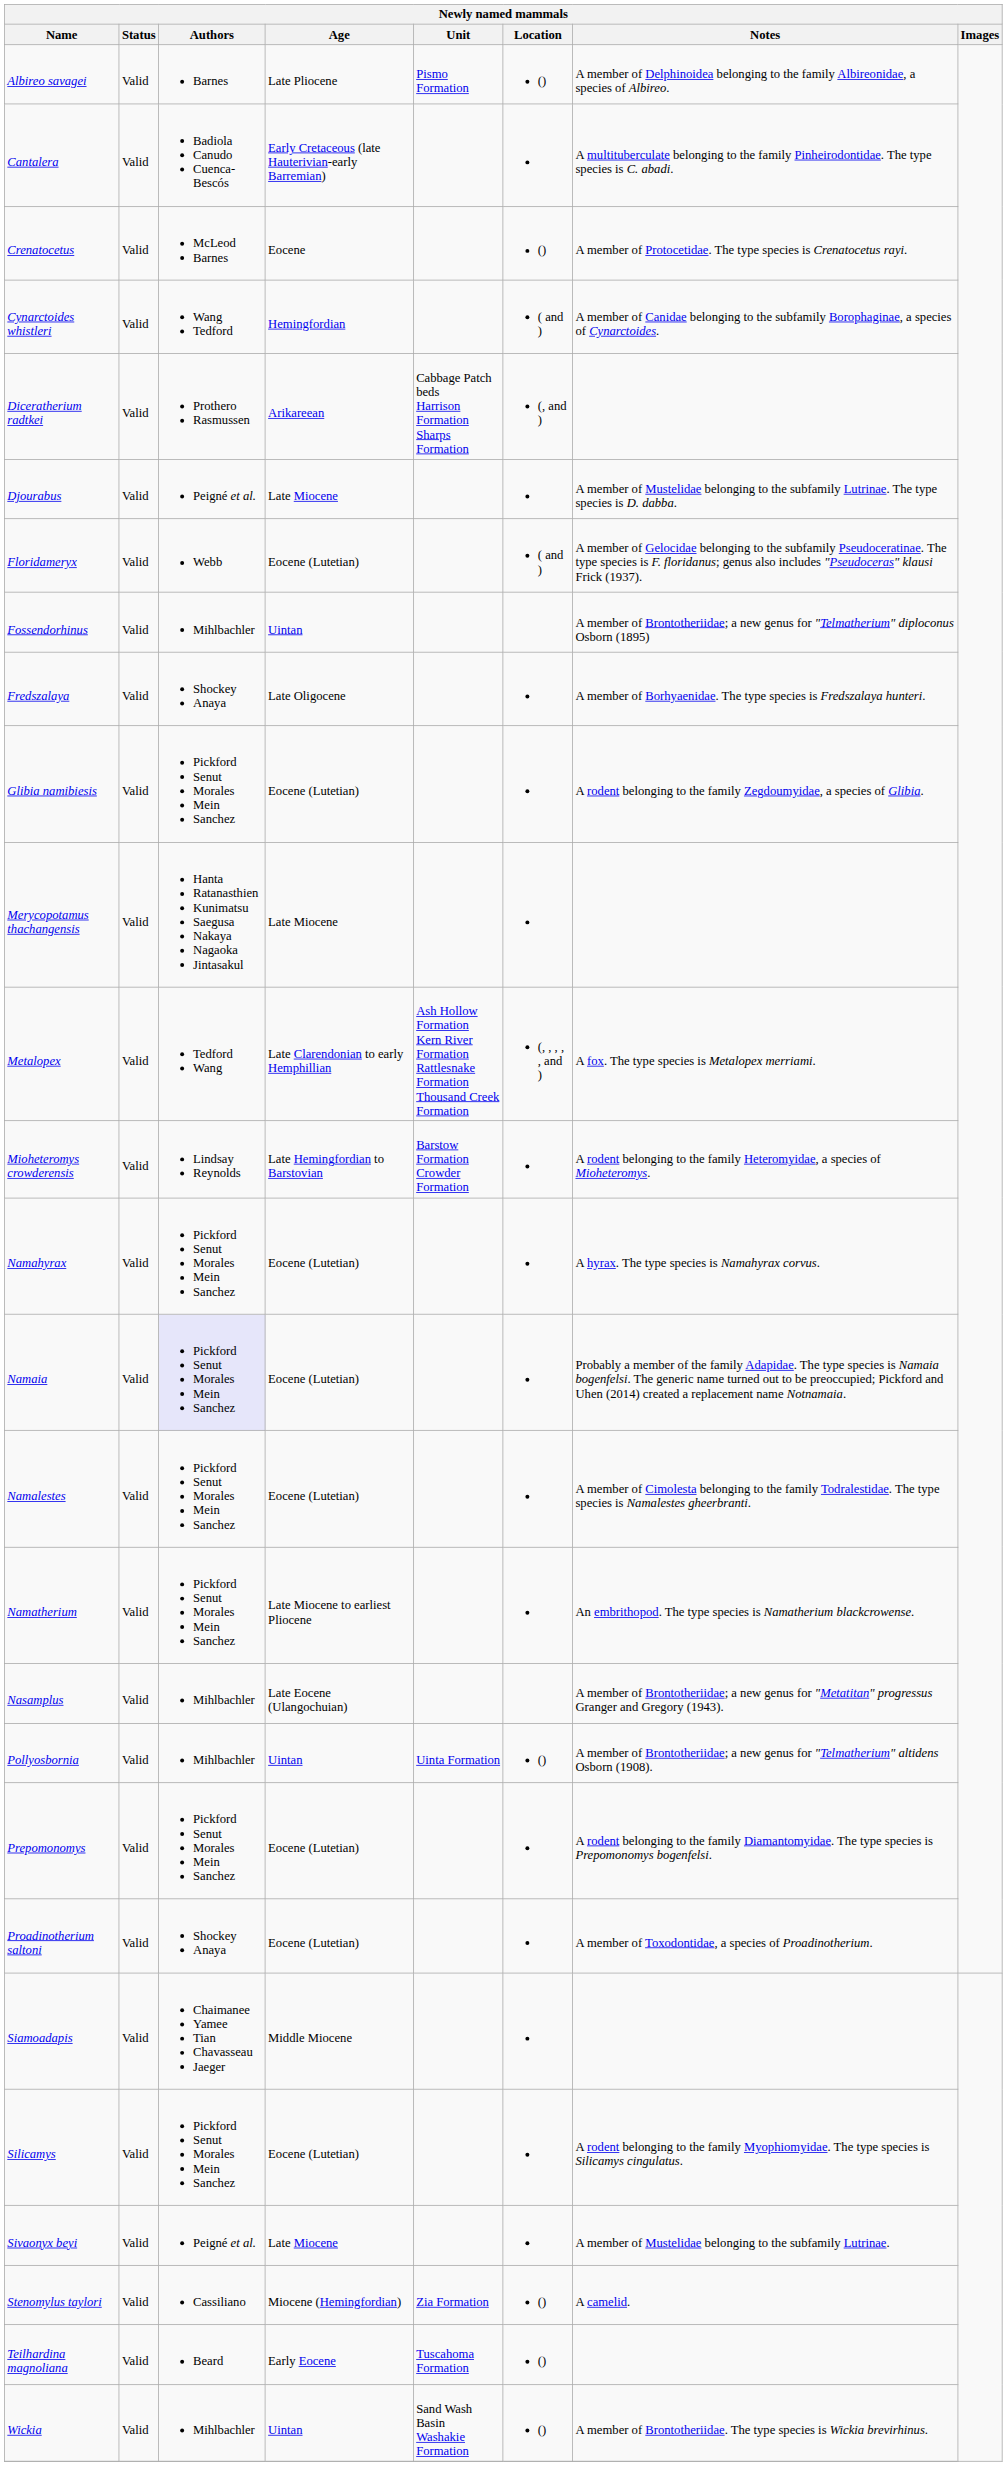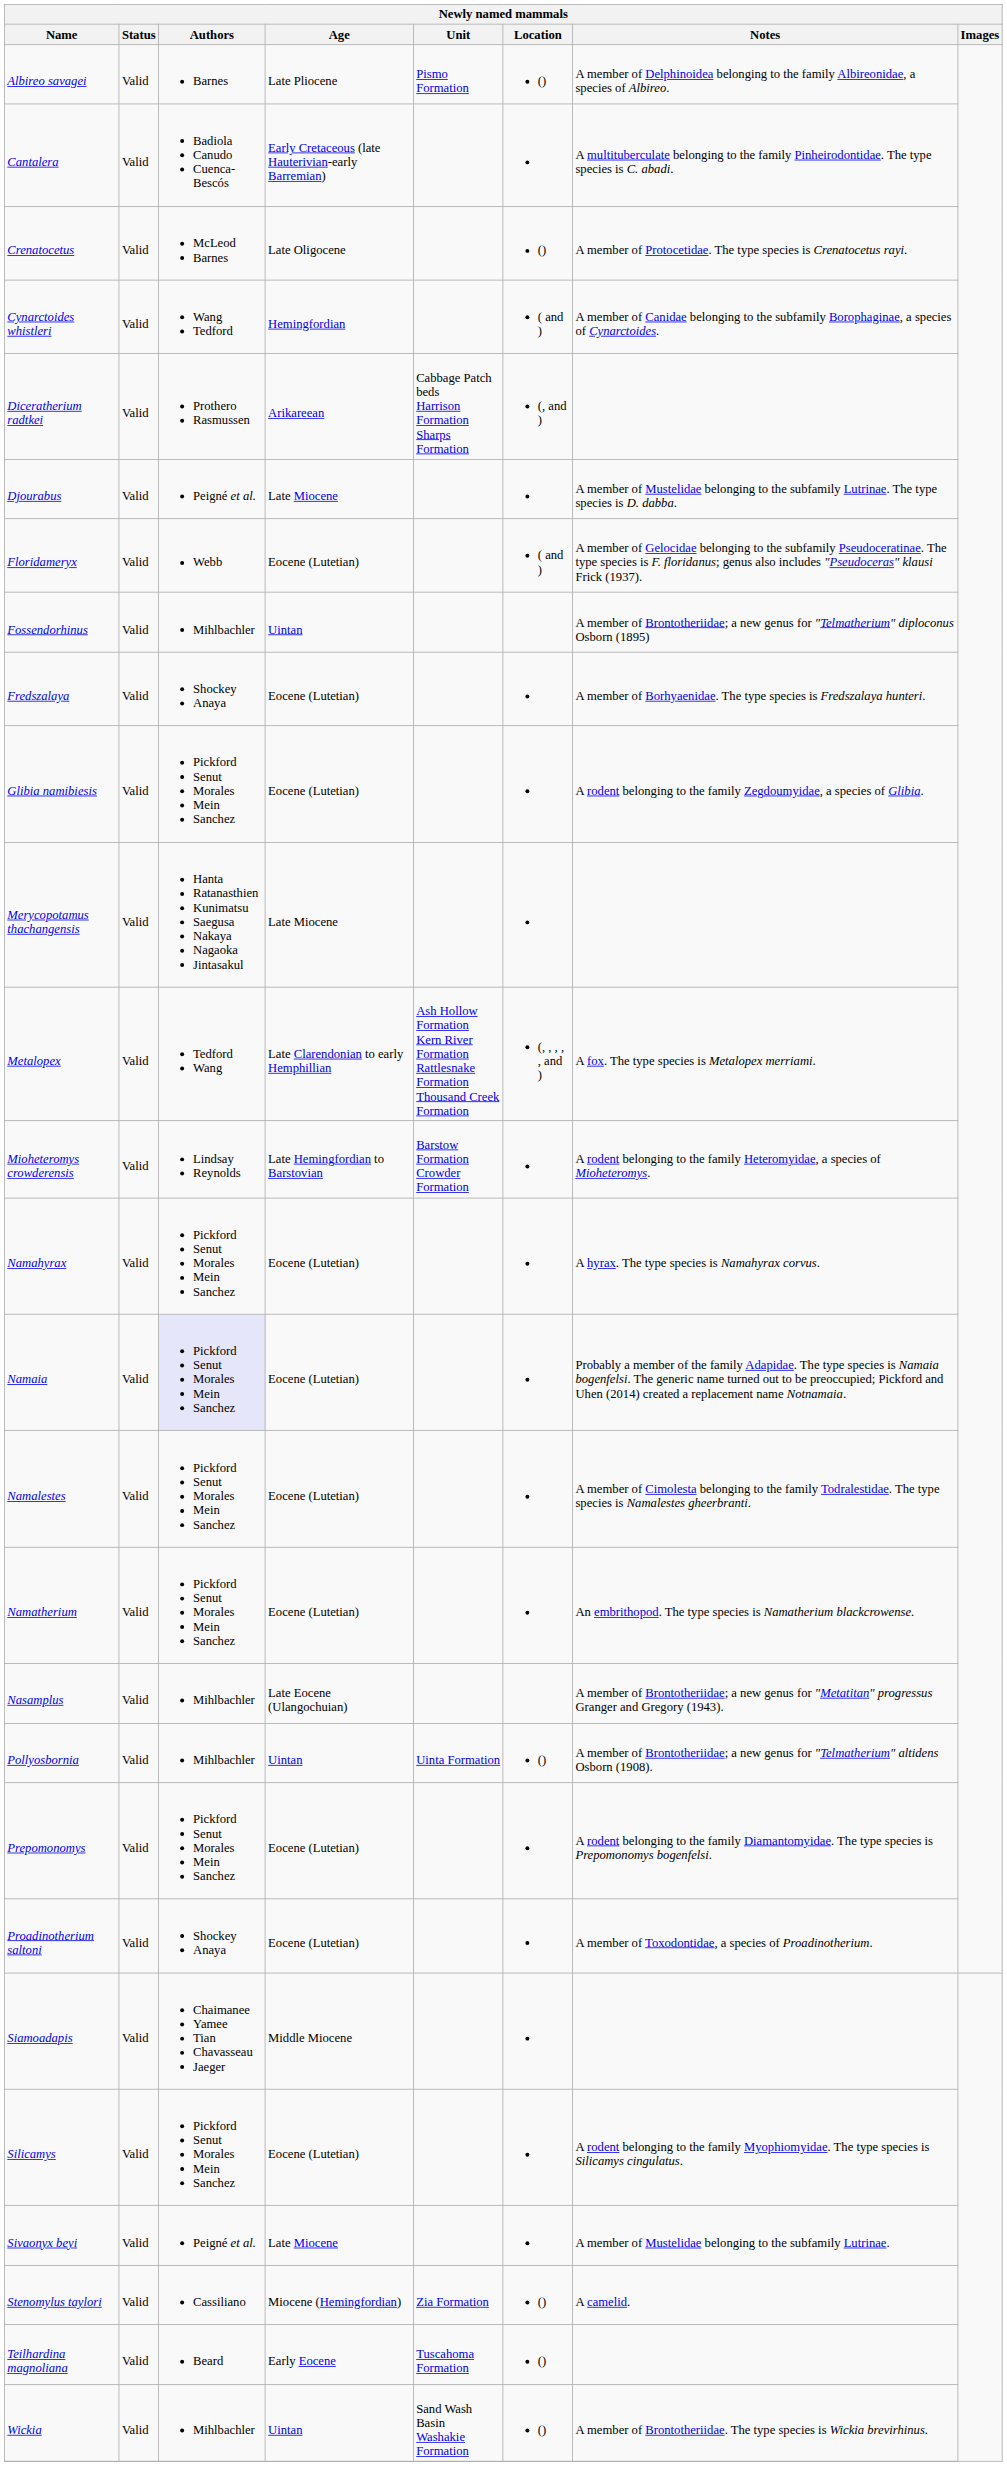Crenatocetus | Age: Eocene -> Late Oligocene
Fredszalaya | Age: Late Oligocene -> Eocene (Lutetian)
Namatherium | Age: Late Miocene to earliest Pliocene -> Eocene (Lutetian)
